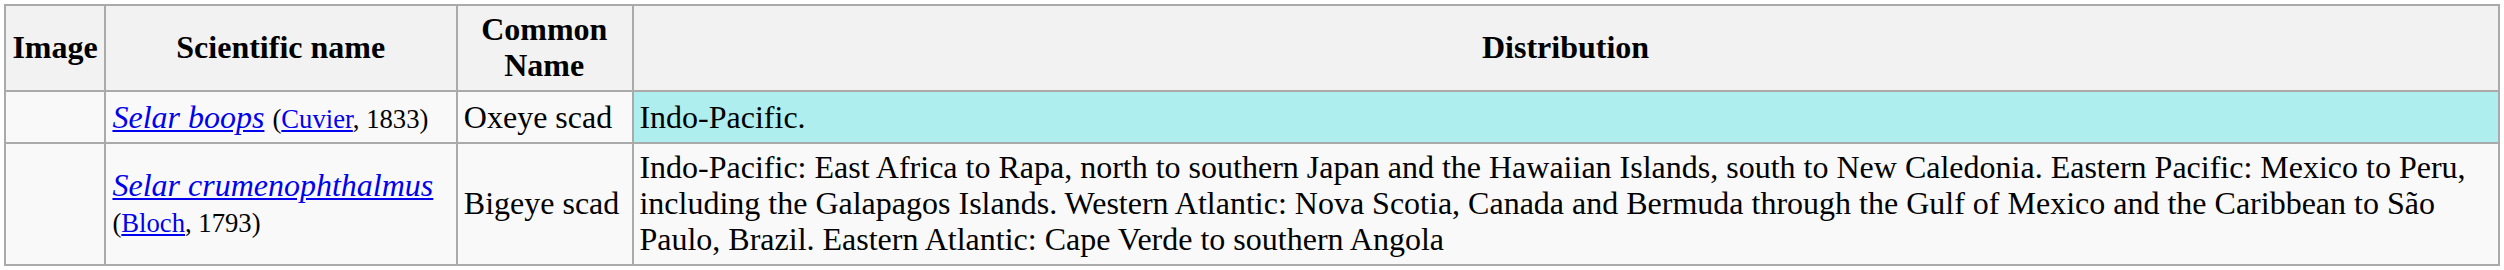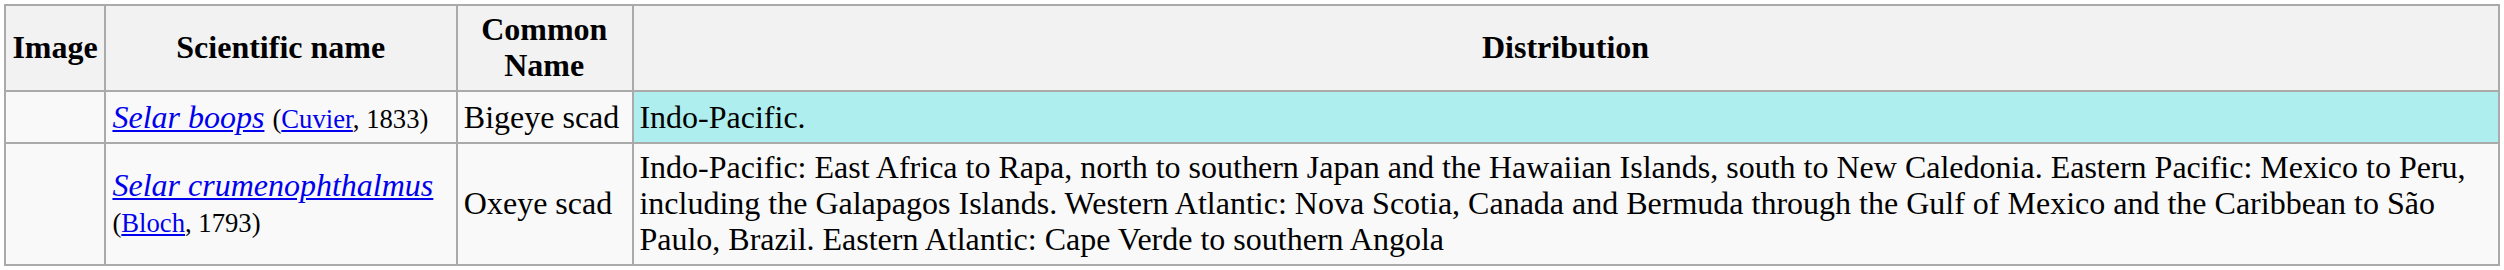Selar boops (Cuvier, 1833) | Common Name: Oxeye scad -> Bigeye scad
Selar crumenophthalmus (Bloch, 1793) | Common Name: Bigeye scad -> Oxeye scad
